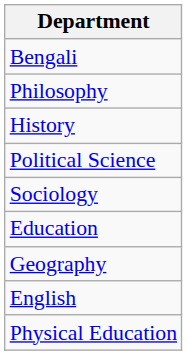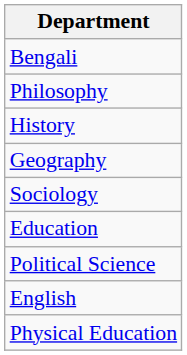row 5 | column 1: Political Science -> Geography
row 8 | column 1: Geography -> Political Science
